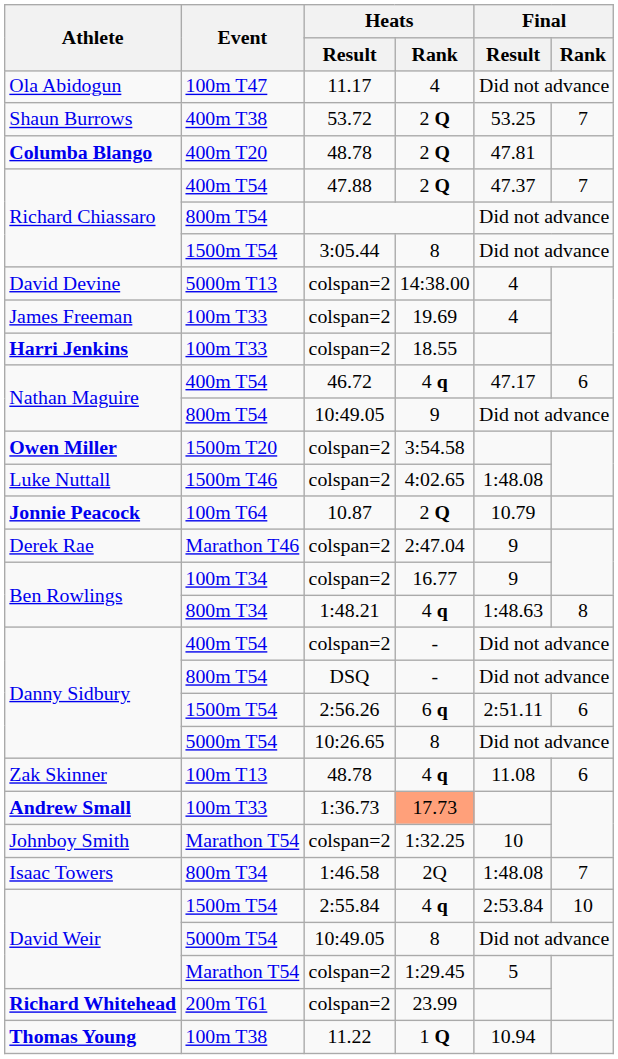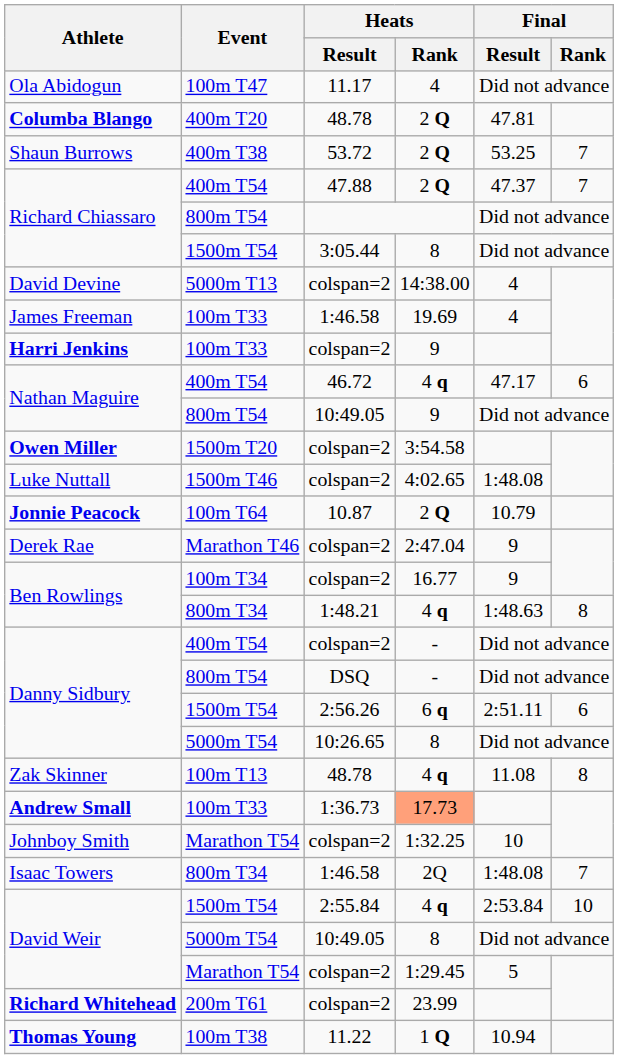rows swapped: Columba Blango <-> Shaun Burrows
James Freeman | Heats / Result: colspan=2 -> 1:46.58
Harri Jenkins | Heats / Rank: 18.55 -> 9
Zak Skinner | Final / Rank: 6 -> 8
